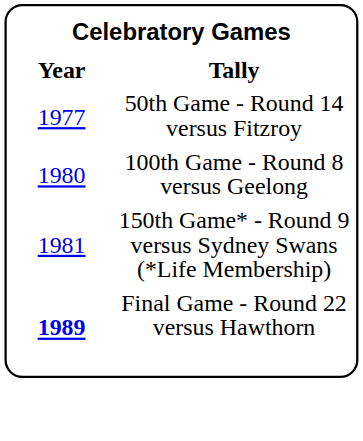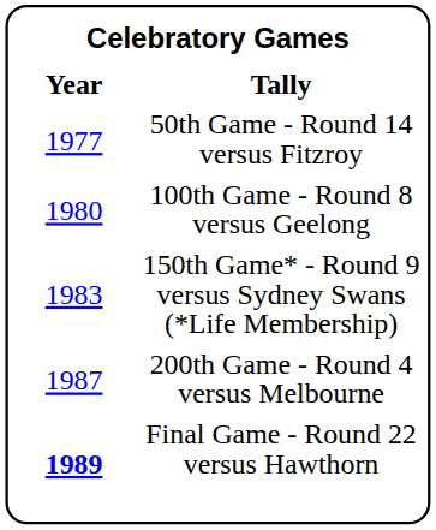150th Game* - Round 9 versus Sydney Swans (*Life Membership) | Year: 1981 -> 1983
+ row: 1987 | 200th Game - Round 4 versus Melbourne
